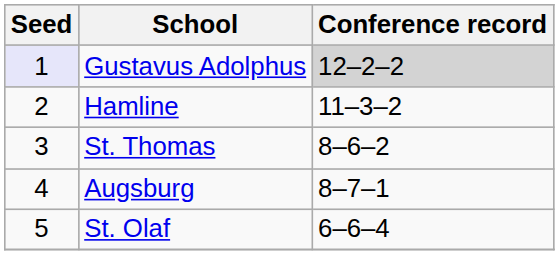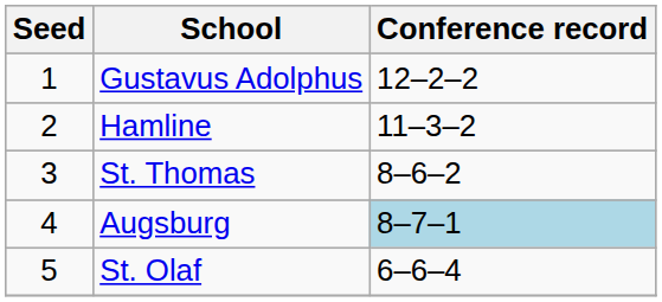Gustavus Adolphus | Seed: lavender background -> no background
Gustavus Adolphus | Conference record: lightgrey background -> no background
Augsburg | Conference record: no background -> lightblue background
